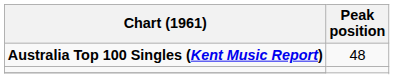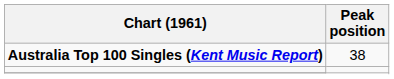row 2 | Peak position: 48 -> 38
